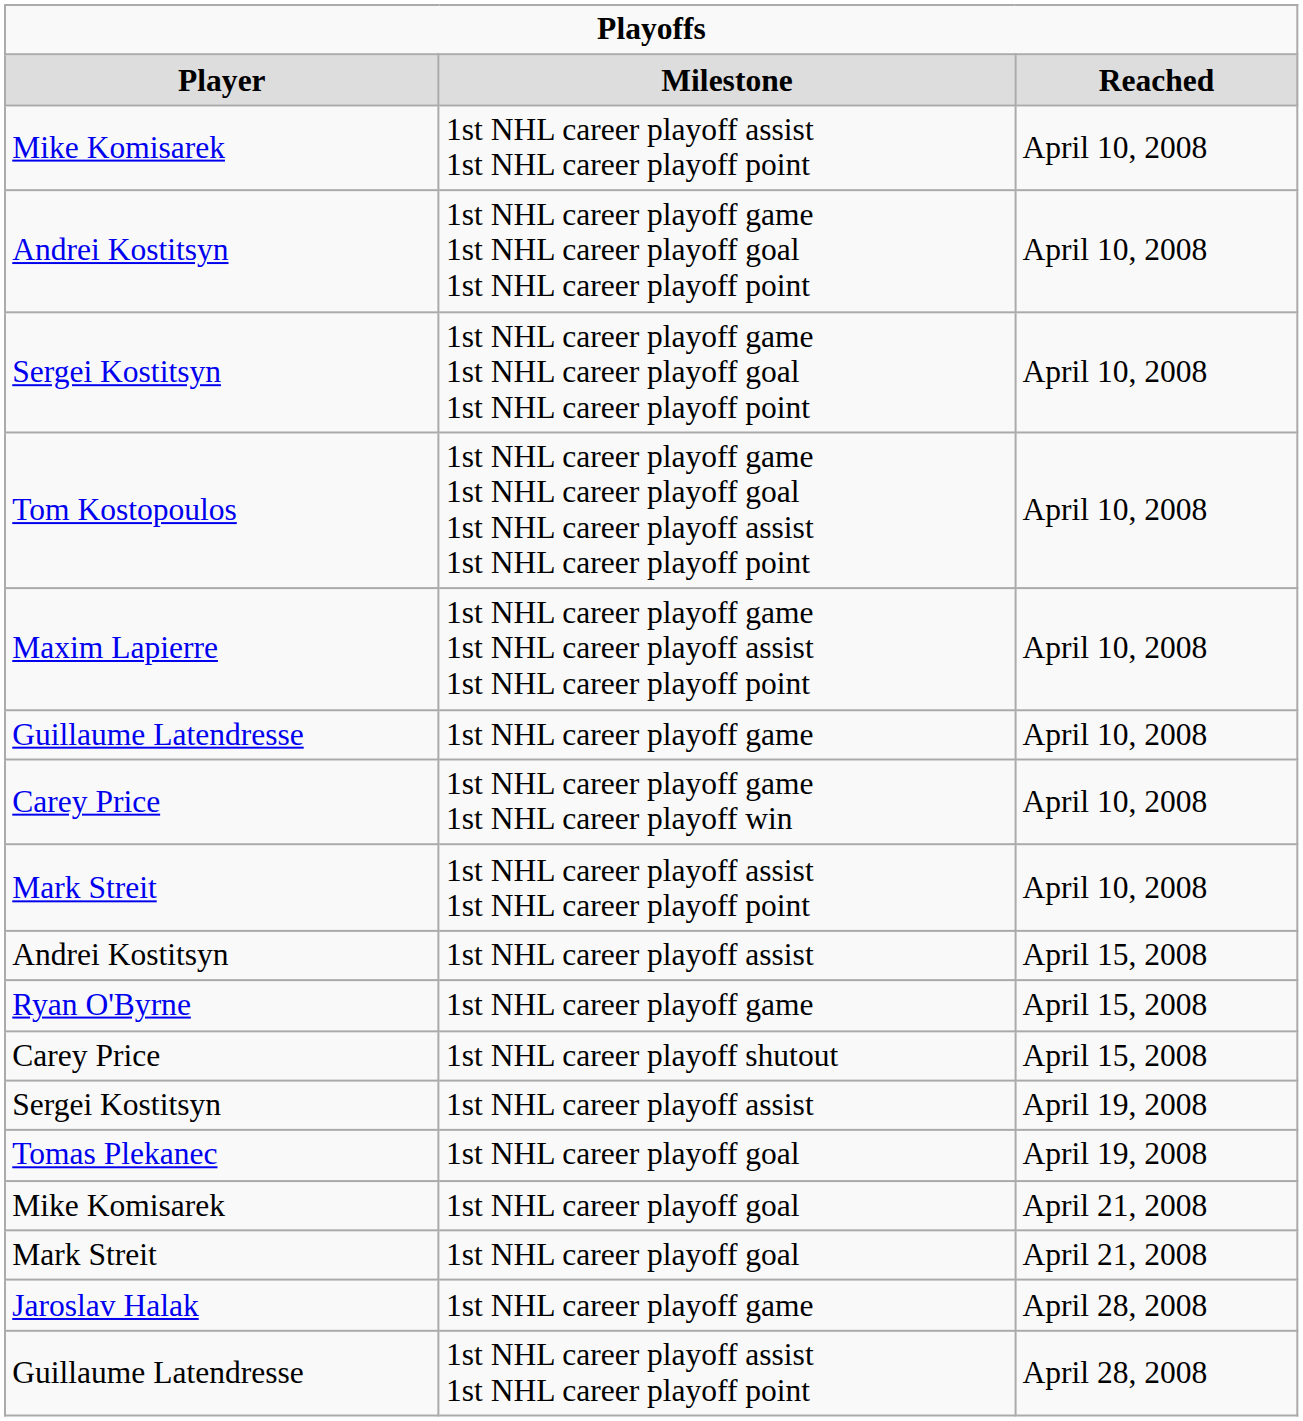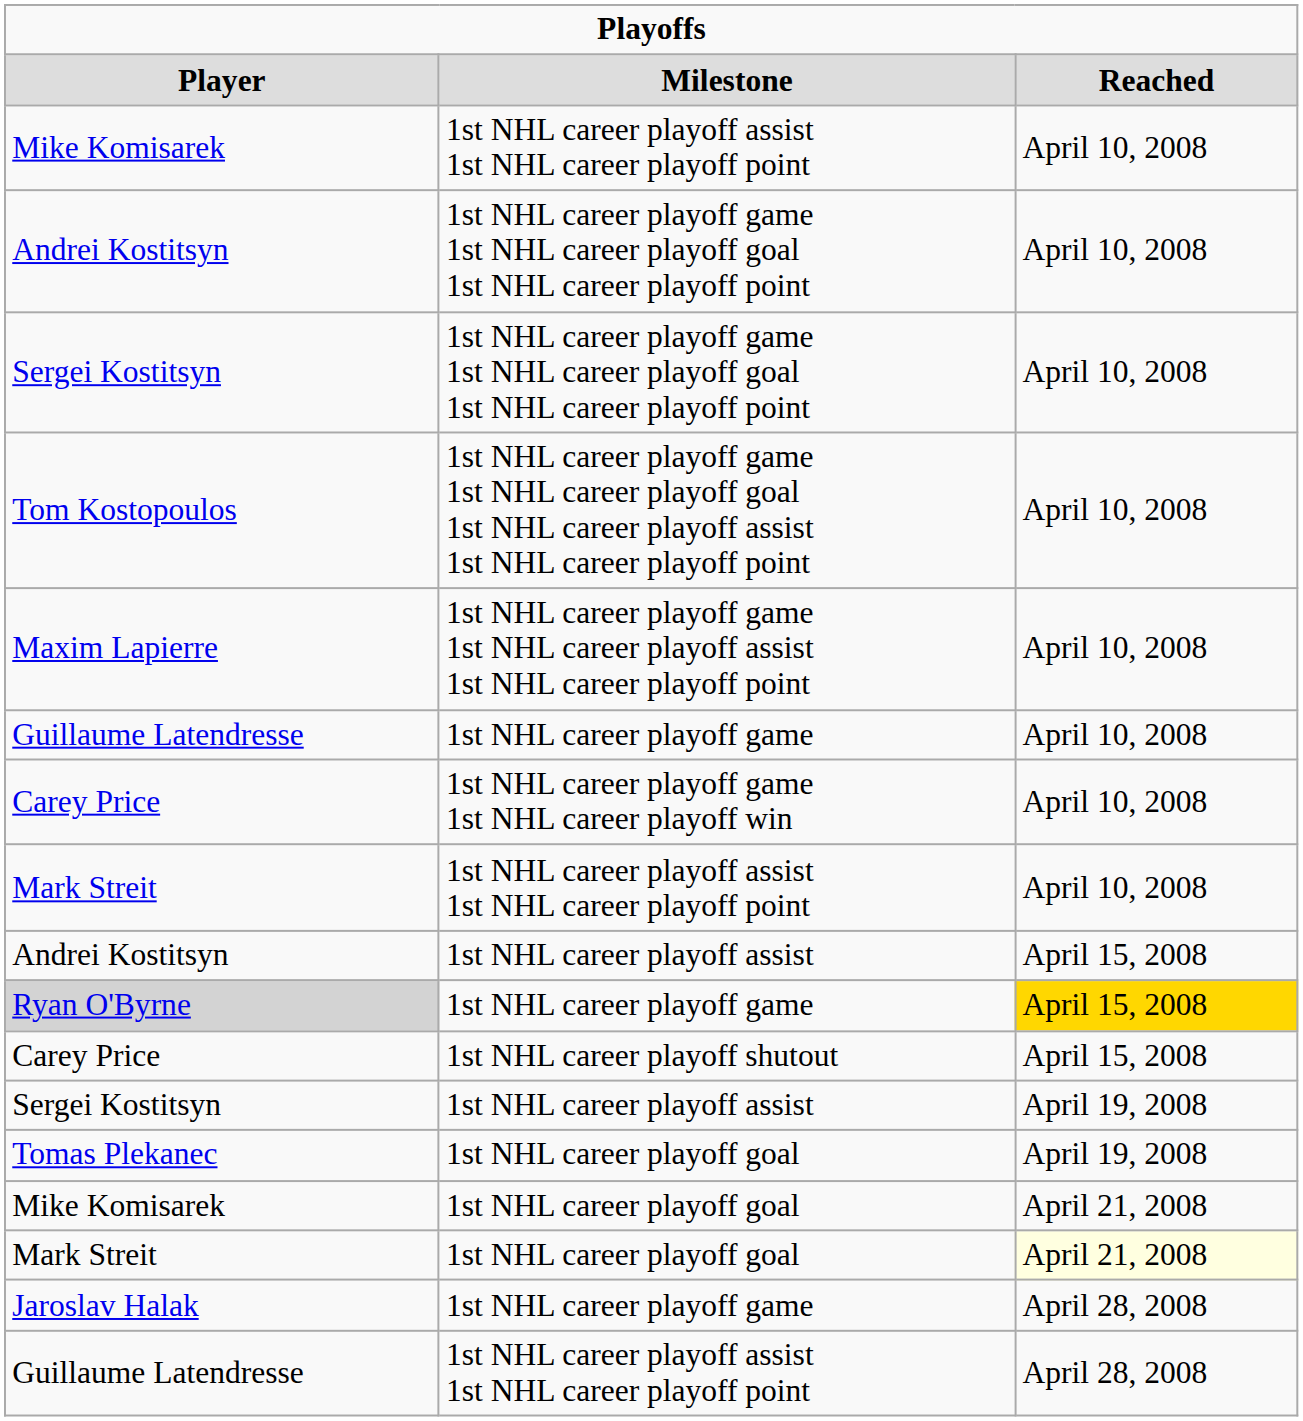Ryan O'Byrne | column 1: no background -> lightgrey background
Ryan O'Byrne | column 3: no background -> gold background
Mark Streit / 1st NHL career playoff goal | column 3: no background -> lightyellow background
